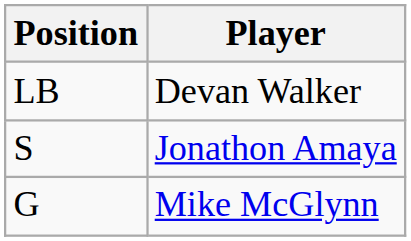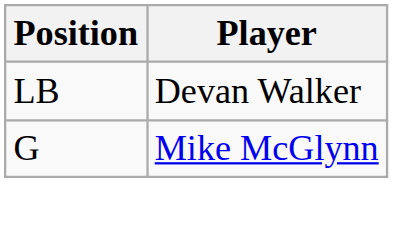- row: S | Jonathon Amaya
